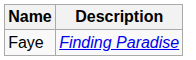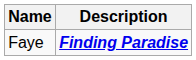Faye | Description: normal -> bold
